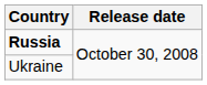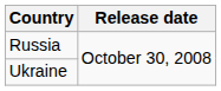Russia | Country: bold -> normal
